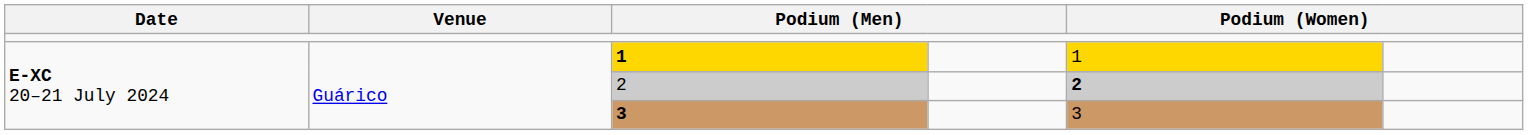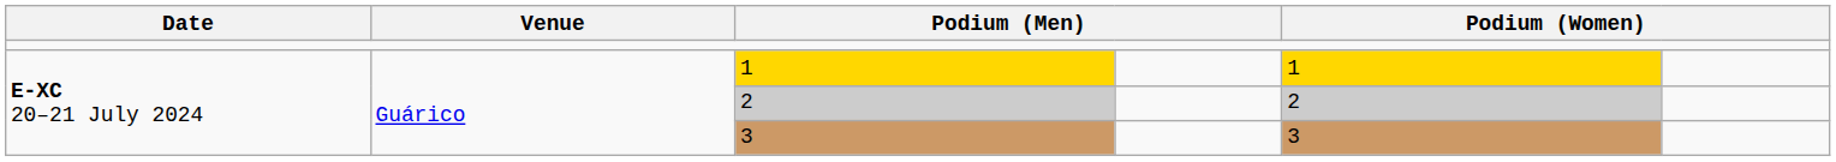row 3 | column 3: bold -> normal
row 4 | column 5: bold -> normal
row 5 | column 3: bold -> normal
